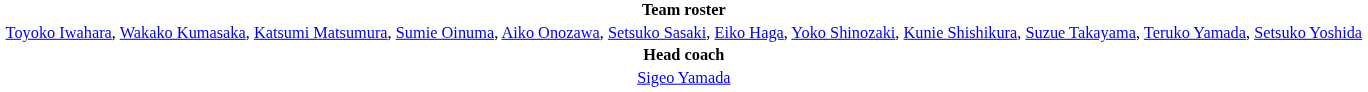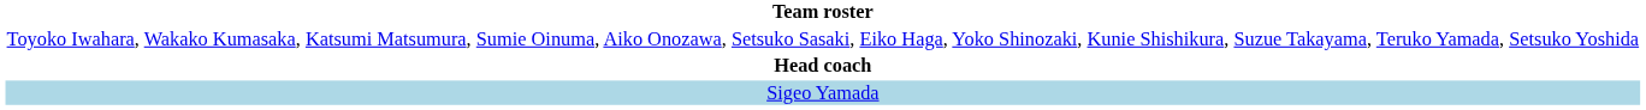row 4 | column 1: no background -> lightblue background
